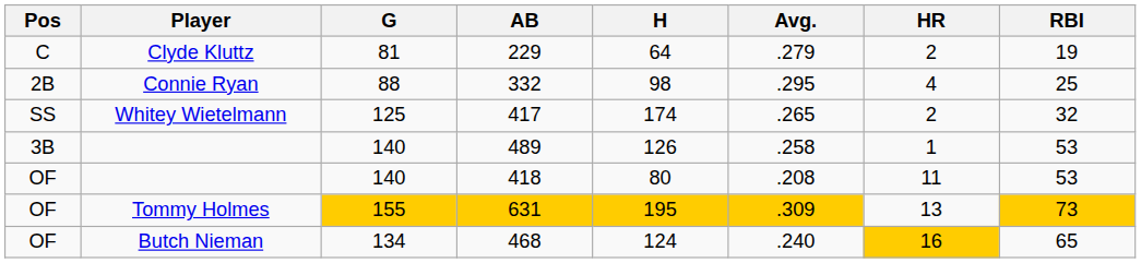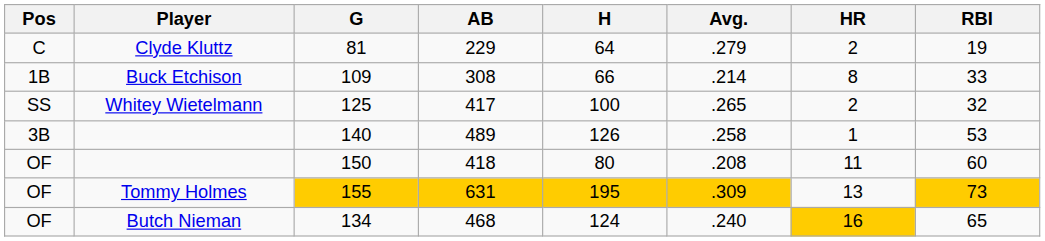+ row: 1B | Buck Etchison | 109 | 308 | 66 | .214 | 8 | 33
- row: 2B | Connie Ryan | 88 | 332 | 98 | .295 | 4 | 25
417 | H: 174 -> 100
418 | G: 140 -> 150
418 | RBI: 53 -> 60
